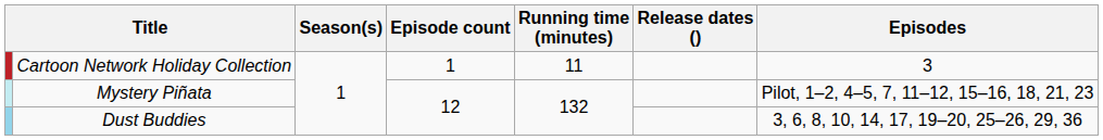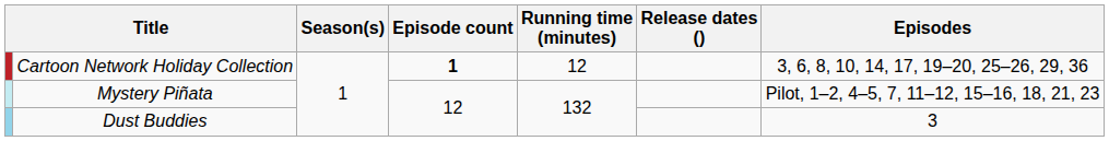Cartoon Network Holiday Collection | Episode count: normal -> bold
Cartoon Network Holiday Collection | Running time (minutes): 11 -> 12
Cartoon Network Holiday Collection | Episodes: 3 -> 3, 6, 8, 10, 14, 17, 19–20, 25–26, 29, 36
Dust Buddies | Episodes: 3, 6, 8, 10, 14, 17, 19–20, 25–26, 29, 36 -> 3
